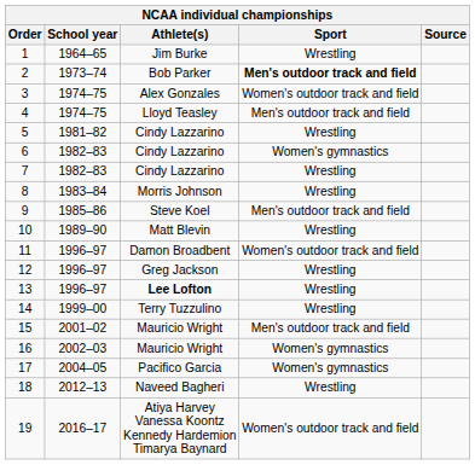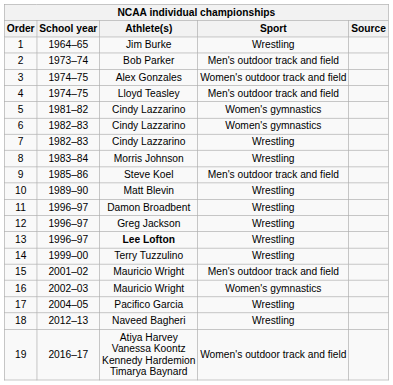2 | Sport: bold -> normal
5 | Sport: Wrestling -> Women's gymnastics
11 | Sport: Women's outdoor track and field -> Wrestling
17 | Sport: Women's gymnastics -> Wrestling
